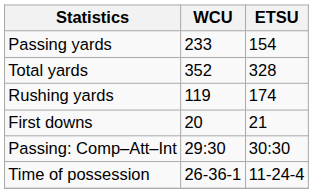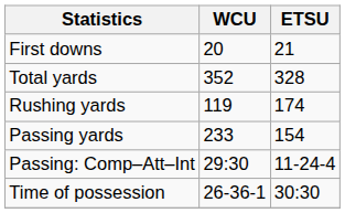rows swapped: First downs <-> Passing yards
Passing: Comp–Att–Int | ETSU: 30:30 -> 11-24-4
Time of possession | ETSU: 11-24-4 -> 30:30
